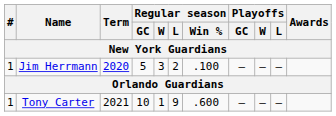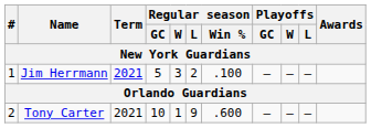Jim Herrmann | Term: 2020 -> 2021
Tony Carter | #: 1 -> 2
